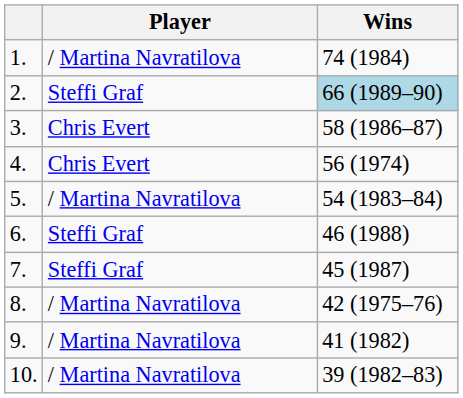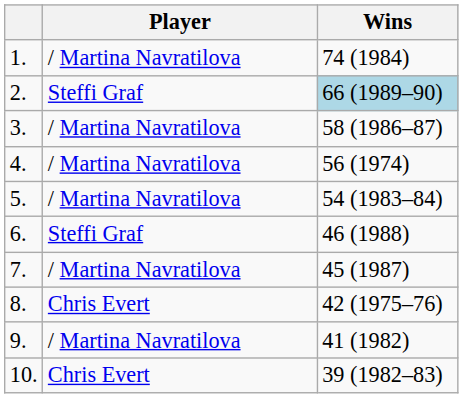3. | Player: Chris Evert -> / Martina Navratilova
4. | Player: Chris Evert -> / Martina Navratilova
7. | Player: Steffi Graf -> / Martina Navratilova
8. | Player: / Martina Navratilova -> Chris Evert
10. | Player: / Martina Navratilova -> Chris Evert
